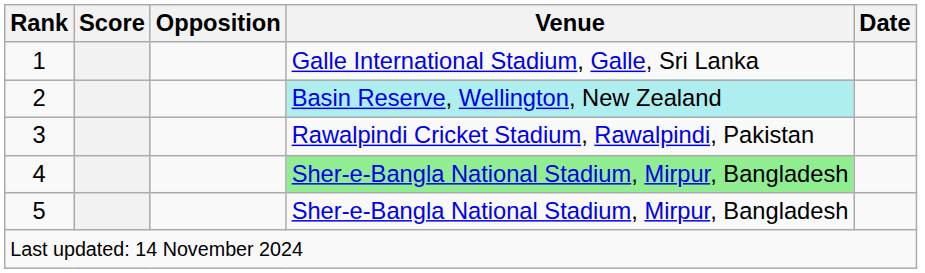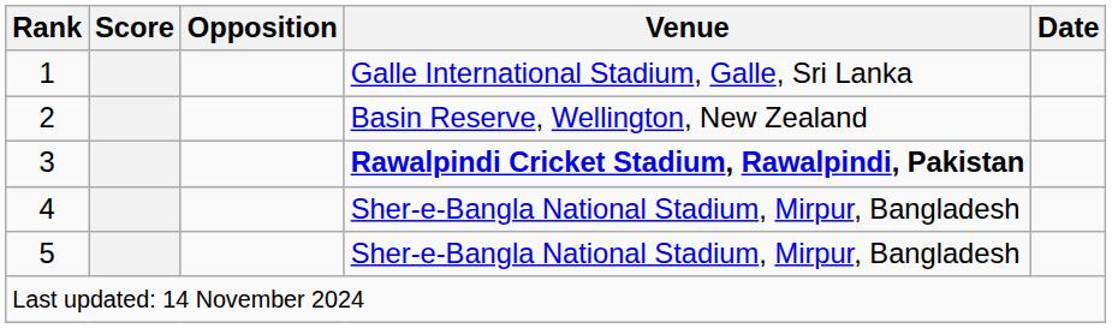2 | Venue: paleturquoise background -> no background
3 | Venue: normal -> bold
4 | Venue: lightgreen background -> no background
